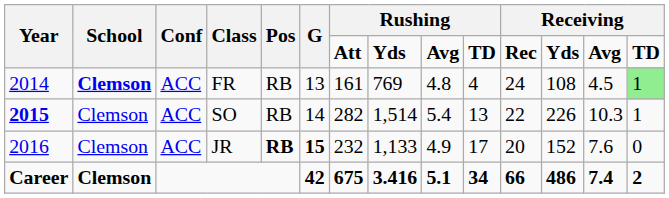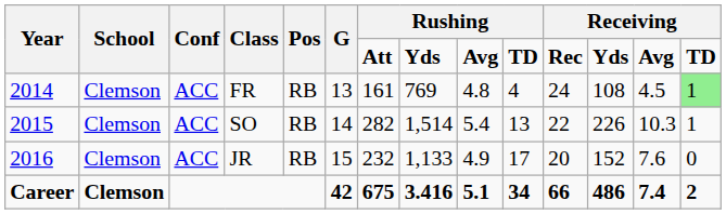FR | School: bold -> normal
SO | Year: bold -> normal
JR | Pos: bold -> normal
JR | G: bold -> normal
